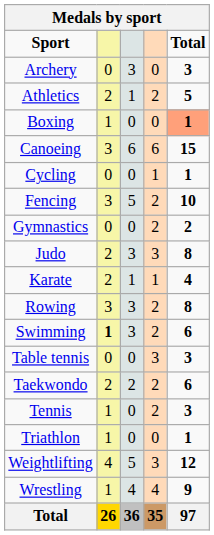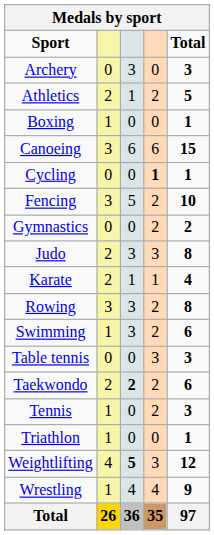Boxing | Total: lightsalmon background -> no background
Cycling | column 4: normal -> bold
Swimming | column 2: bold -> normal
Taekwondo | column 3: normal -> bold
Weightlifting | column 3: normal -> bold
